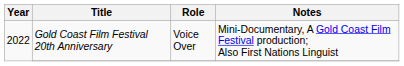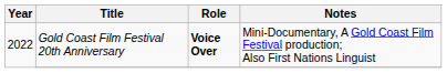Gold Coast Film Festival 20th Anniversary | Role: normal -> bold
